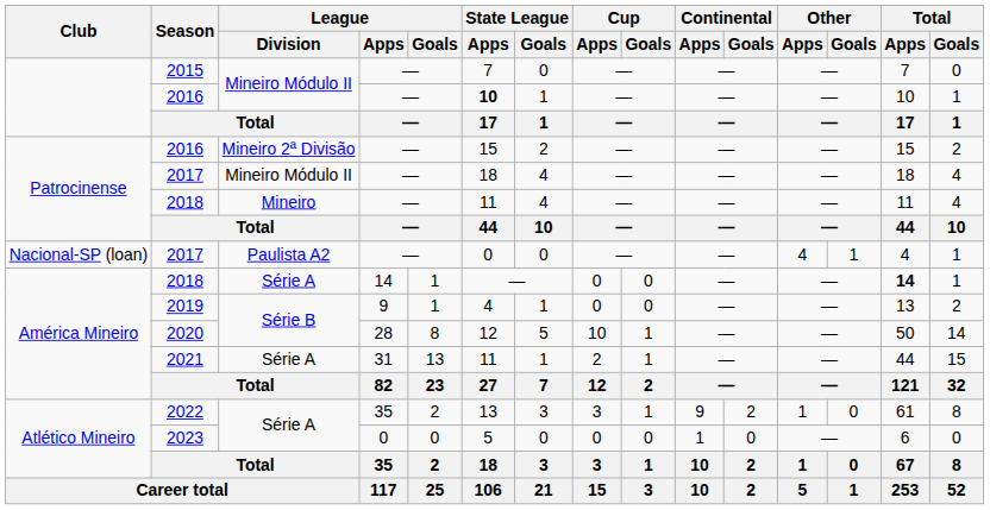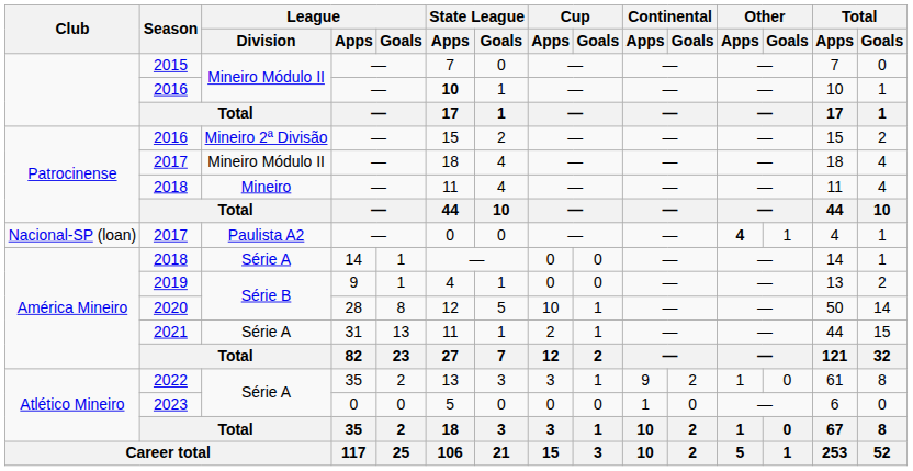2017 / Paulista A2 | Other / Apps: normal -> bold
2018 / Série A | Total / Apps: bold -> normal
